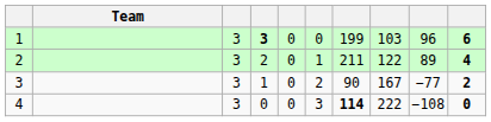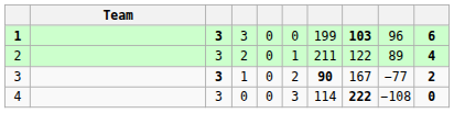row 2 | column 1: normal -> bold
row 2 | column 3: normal -> bold
row 2 | column 4: bold -> normal
row 2 | column 8: normal -> bold
row 4 | column 3: normal -> bold
row 4 | column 7: normal -> bold
row 5 | column 7: bold -> normal
row 5 | column 8: normal -> bold
